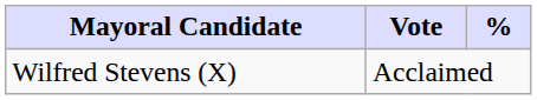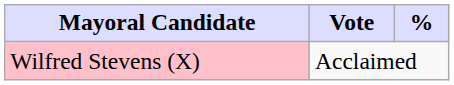Wilfred Stevens (X) | Mayoral Candidate: no background -> pink background
